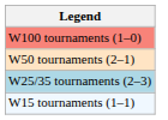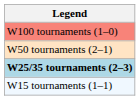row 4 | column 1: normal -> bold
